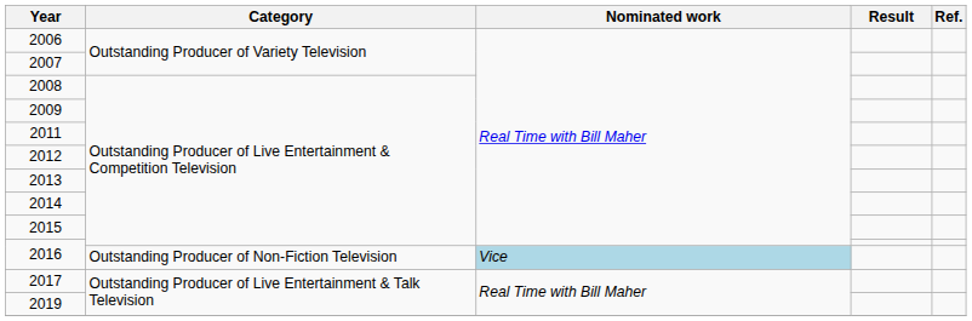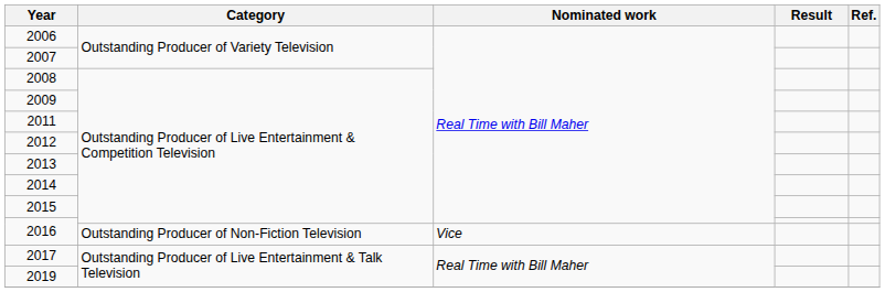2016 / Outstanding Producer of Non-Fiction Television | Nominated work: lightblue background -> no background
